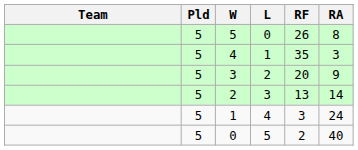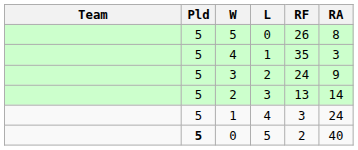row 4 | RF: 20 -> 24
row 7 | Pld: normal -> bold
